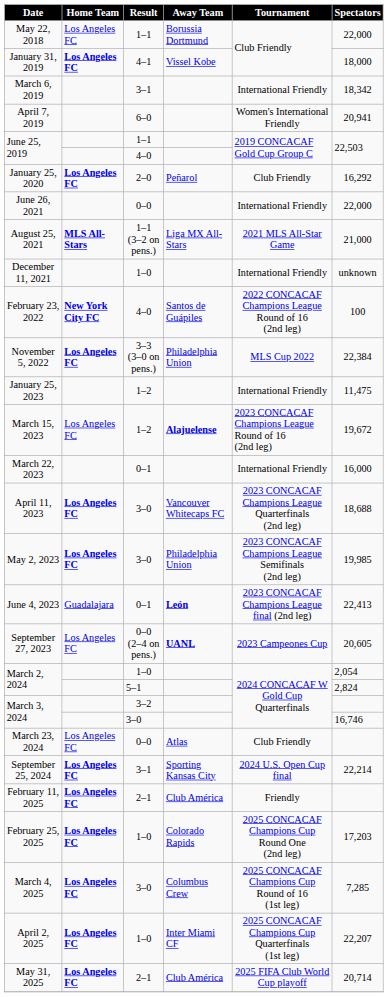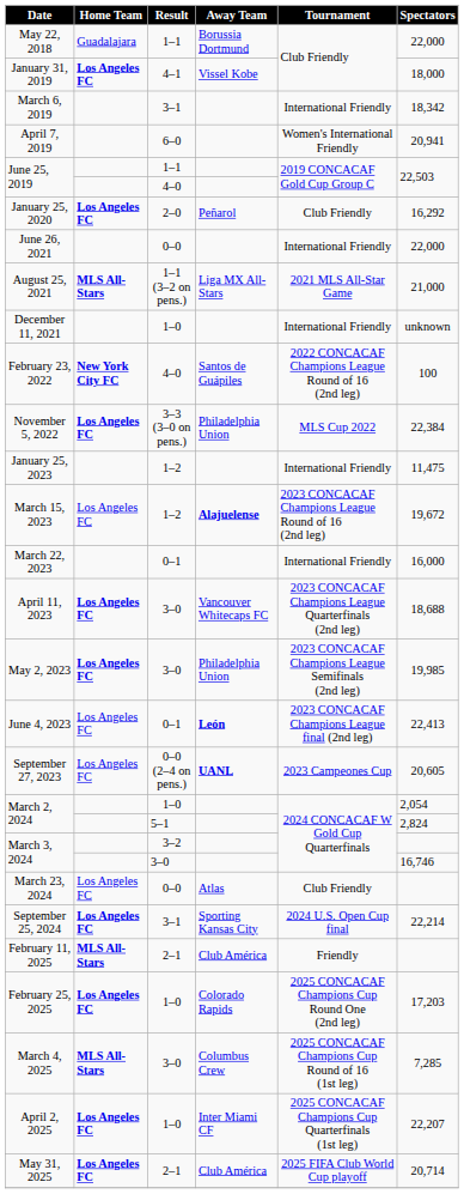May 22, 2018 | Home Team: Los Angeles FC -> Guadalajara
June 4, 2023 | Home Team: Guadalajara -> Los Angeles FC
February 11, 2025 | Home Team: Los Angeles FC -> MLS All-Stars
March 4, 2025 | Home Team: Los Angeles FC -> MLS All-Stars
